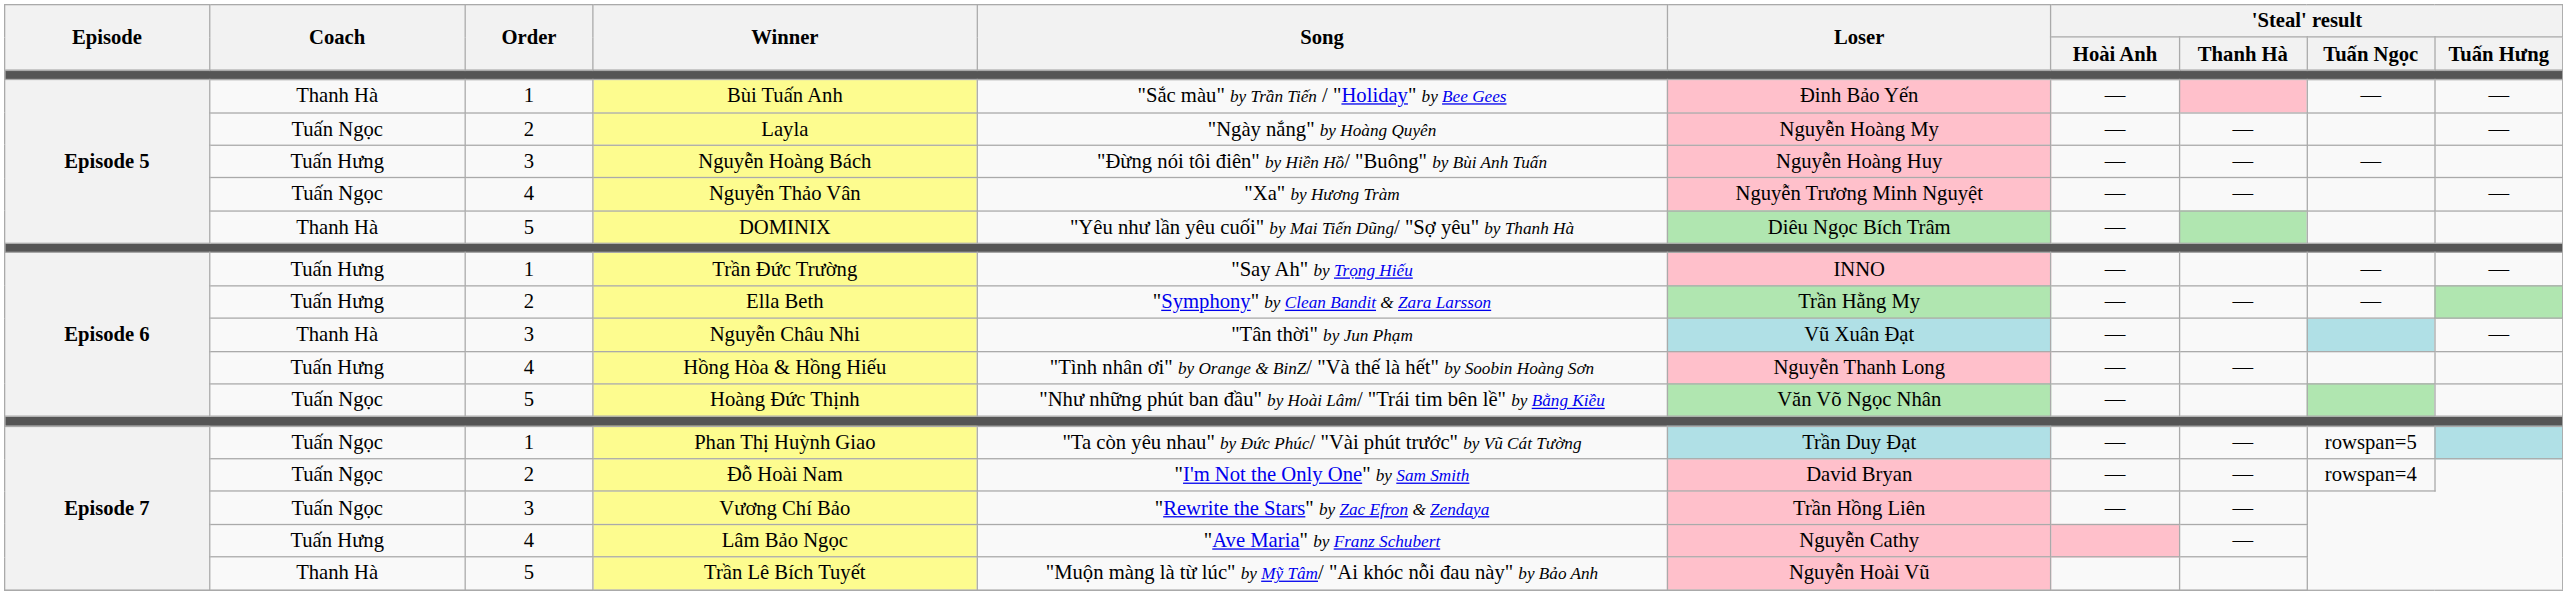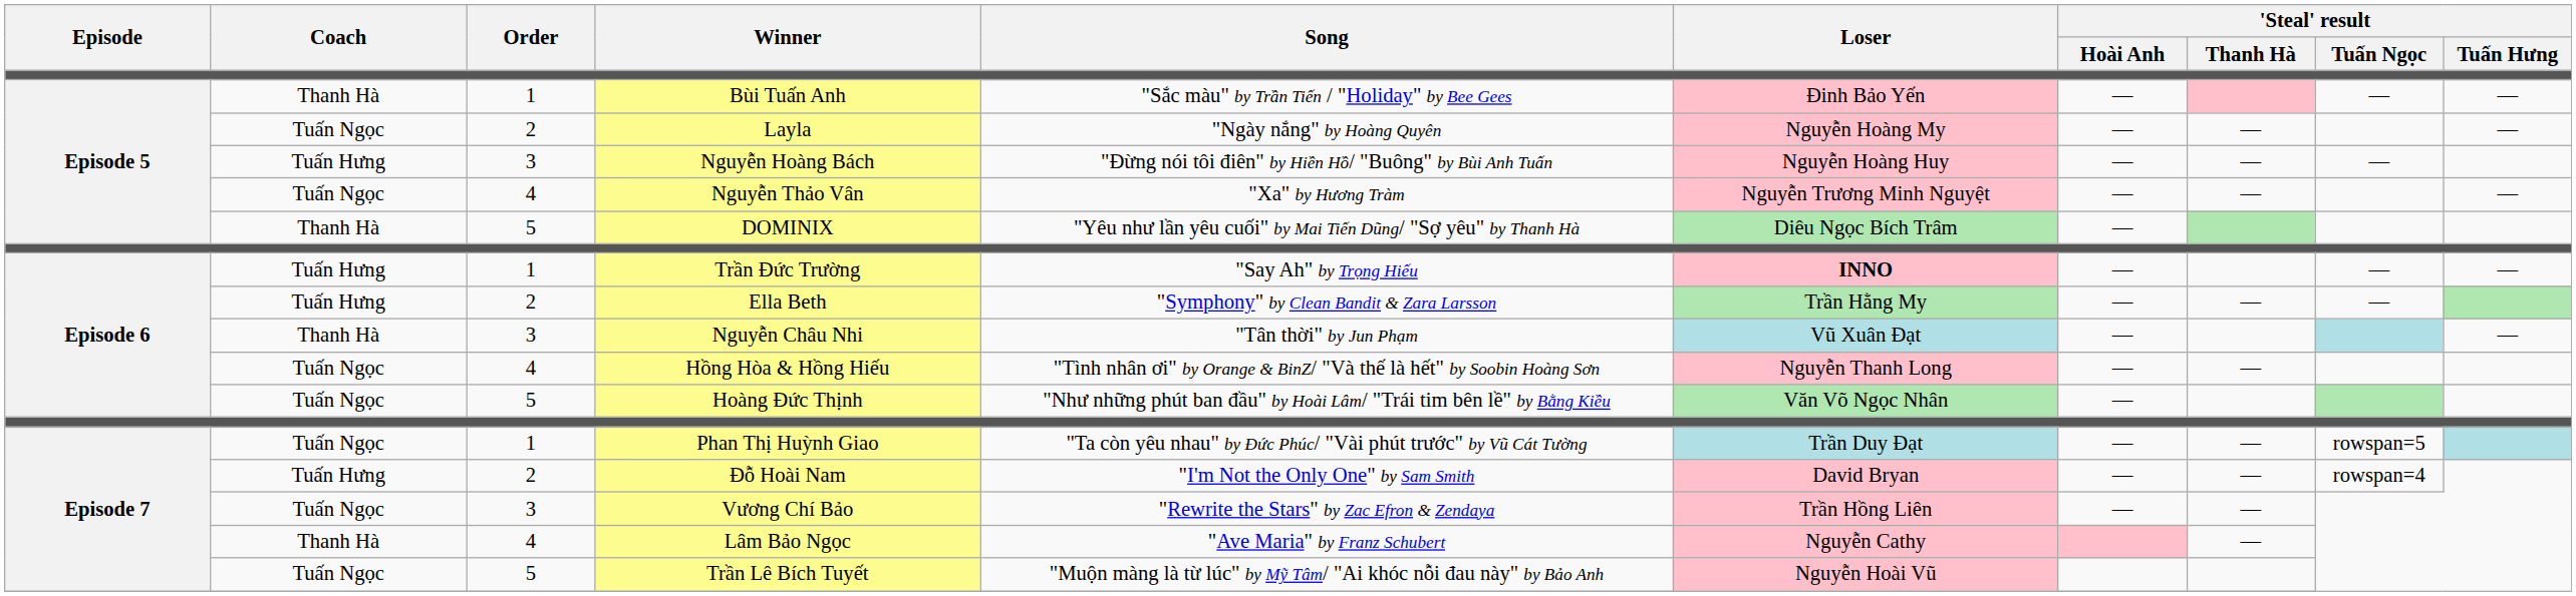Trần Đức Trường | Loser: normal -> bold
Hồng Hòa & Hồng Hiếu | Coach: Tuấn Hưng -> Tuấn Ngọc
Đỗ Hoài Nam | Coach: Tuấn Ngọc -> Tuấn Hưng
Lâm Bảo Ngọc | Coach: Tuấn Hưng -> Thanh Hà
Trần Lê Bích Tuyết | Coach: Thanh Hà -> Tuấn Ngọc
